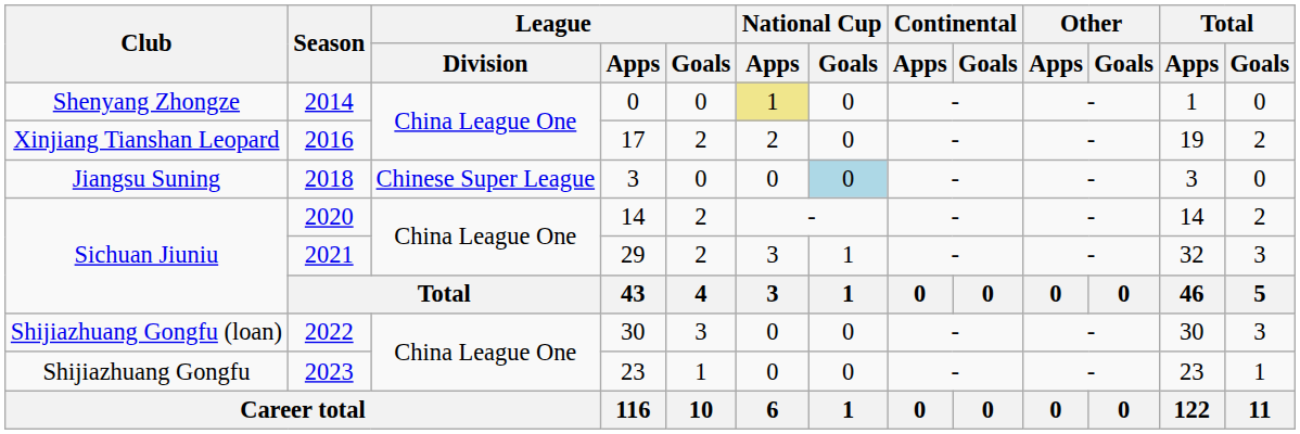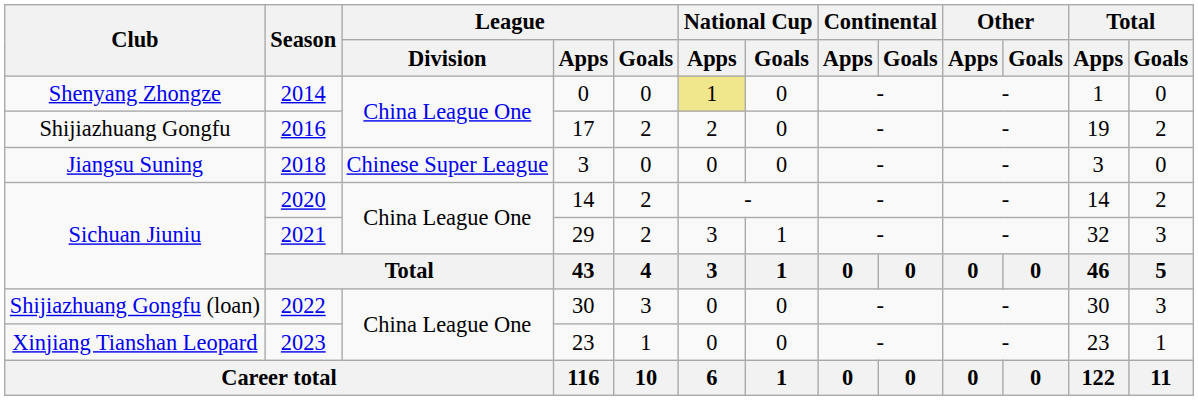2016 | Club: Xinjiang Tianshan Leopard -> Shijiazhuang Gongfu
2018 | National Cup / Goals: lightblue background -> no background
2023 | Club: Shijiazhuang Gongfu -> Xinjiang Tianshan Leopard
